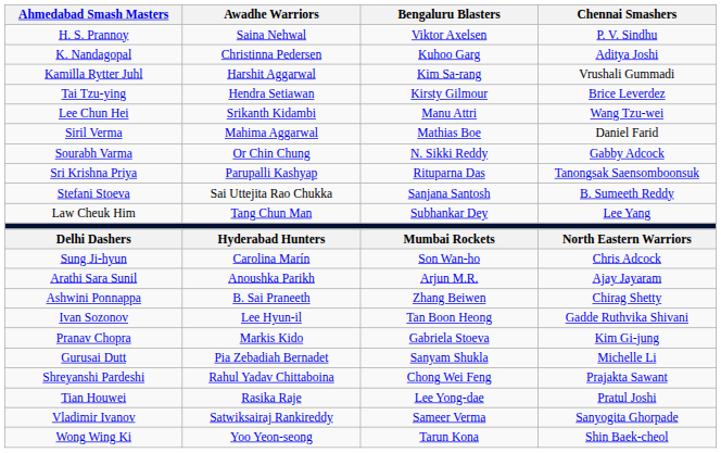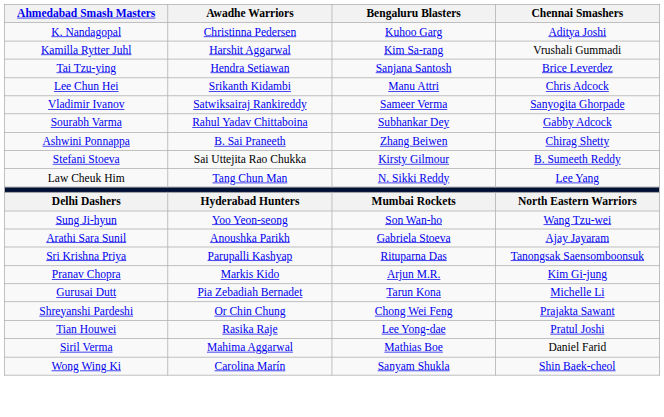- row: H. S. Prannoy | Saina Nehwal | Viktor Axelsen | P. V. Sindhu
Tai Tzu-ying | Bengaluru Blasters: Kirsty Gilmour -> Sanjana Santosh
Lee Chun Hei | Chennai Smashers: Wang Tzu-wei -> Chris Adcock
rows swapped: Siril Verma <-> Vladimir Ivanov
Sourabh Varma | Awadhe Warriors: Or Chin Chung -> Rahul Yadav Chittaboina
Sourabh Varma | Bengaluru Blasters: N. Sikki Reddy -> Subhankar Dey
rows swapped: Sri Krishna Priya <-> Ashwini Ponnappa
Stefani Stoeva | Bengaluru Blasters: Sanjana Santosh -> Kirsty Gilmour
Law Cheuk Him | Bengaluru Blasters: Subhankar Dey -> N. Sikki Reddy
Sung Ji-hyun | Awadhe Warriors: Carolina Marín -> Yoo Yeon-seong
Sung Ji-hyun | Chennai Smashers: Chris Adcock -> Wang Tzu-wei
Arathi Sara Sunil | Bengaluru Blasters: Arjun M.R. -> Gabriela Stoeva
- row: Ivan Sozonov | Lee Hyun-il | Tan Boon Heong | Gadde Ruthvika Shivani
Pranav Chopra | Bengaluru Blasters: Gabriela Stoeva -> Arjun M.R.
Gurusai Dutt | Bengaluru Blasters: Sanyam Shukla -> Tarun Kona
Shreyanshi Pardeshi | Awadhe Warriors: Rahul Yadav Chittaboina -> Or Chin Chung
Wong Wing Ki | Awadhe Warriors: Yoo Yeon-seong -> Carolina Marín
Wong Wing Ki | Bengaluru Blasters: Tarun Kona -> Sanyam Shukla
